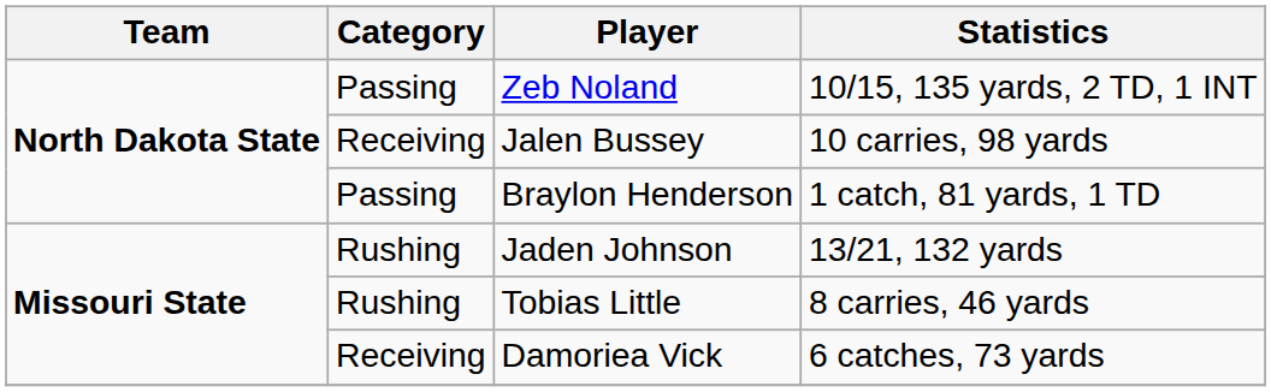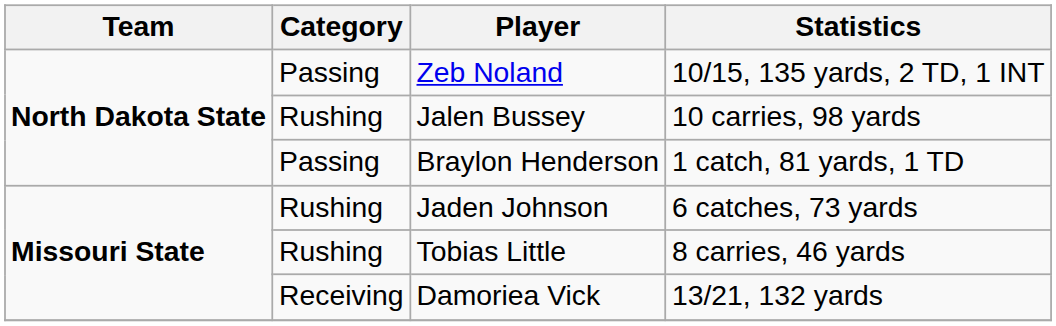Jalen Bussey | Category: Receiving -> Rushing
Jaden Johnson | Statistics: 13/21, 132 yards -> 6 catches, 73 yards
Damoriea Vick | Statistics: 6 catches, 73 yards -> 13/21, 132 yards
